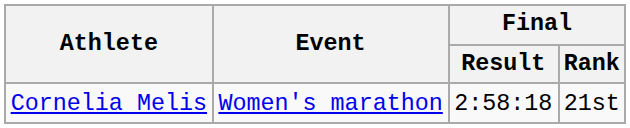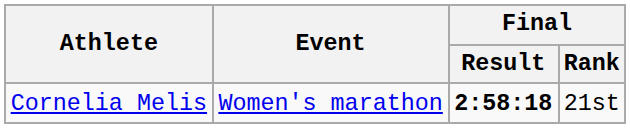Cornelia Melis | Final / Result: normal -> bold
